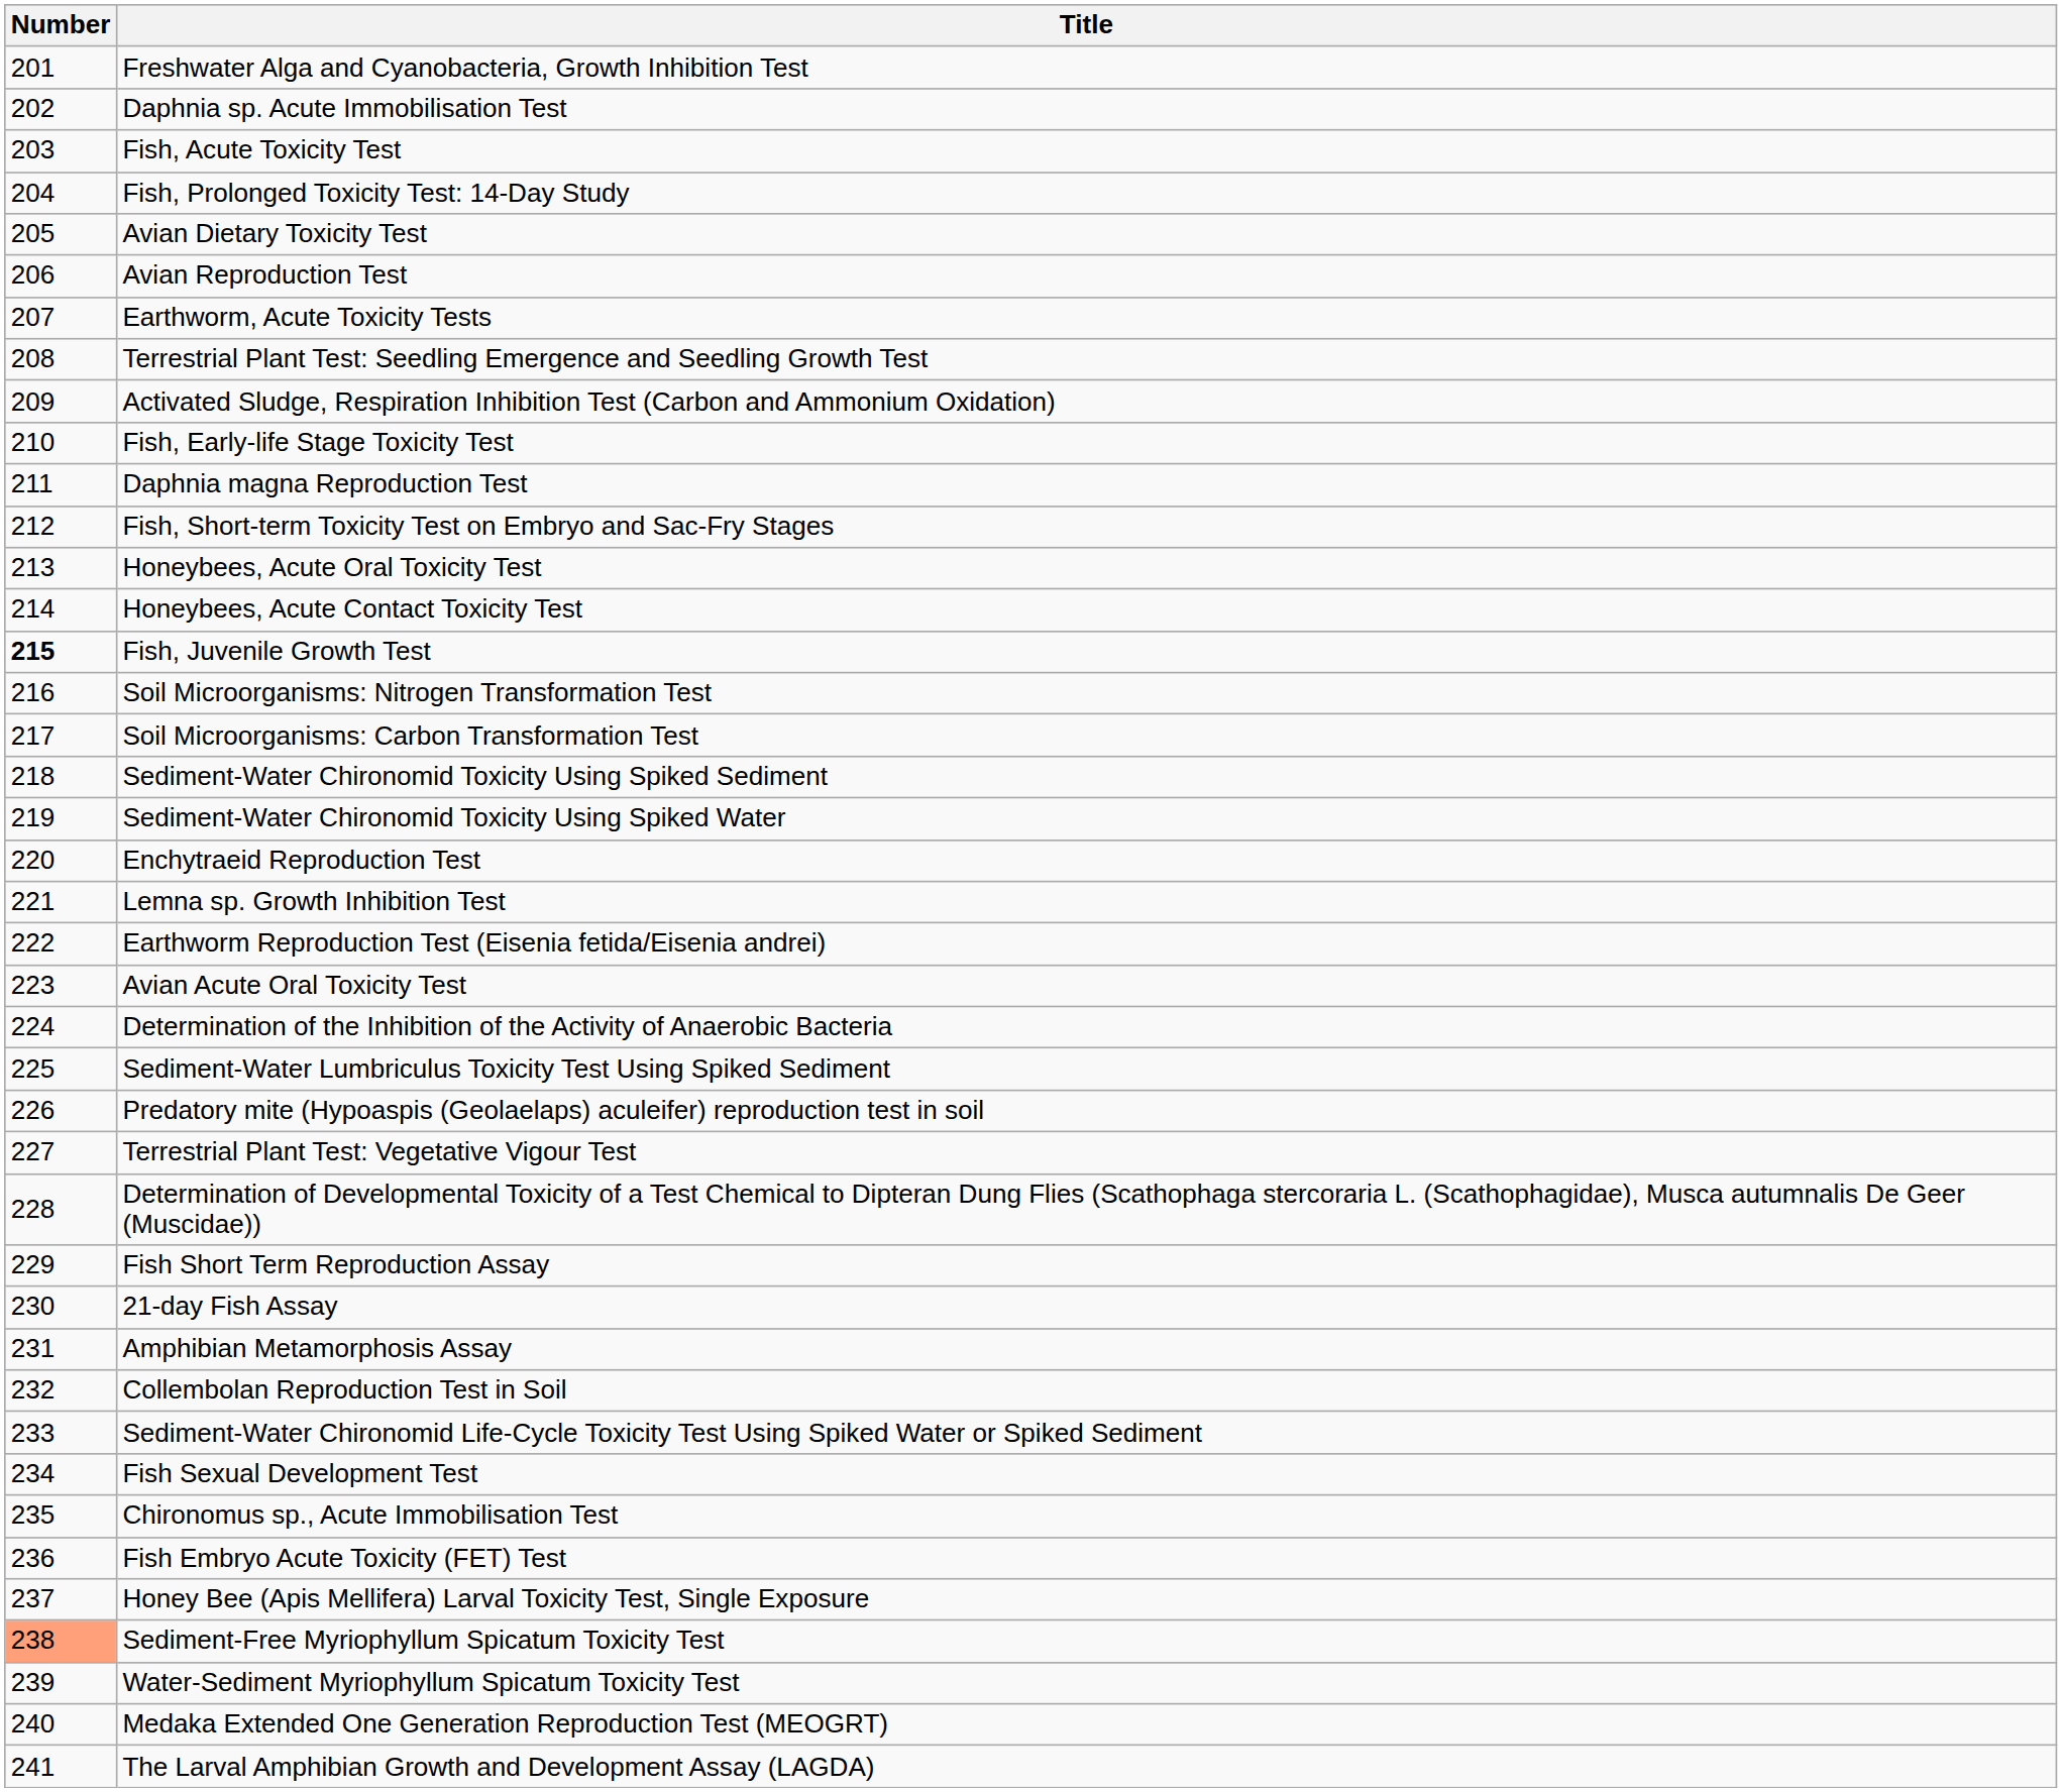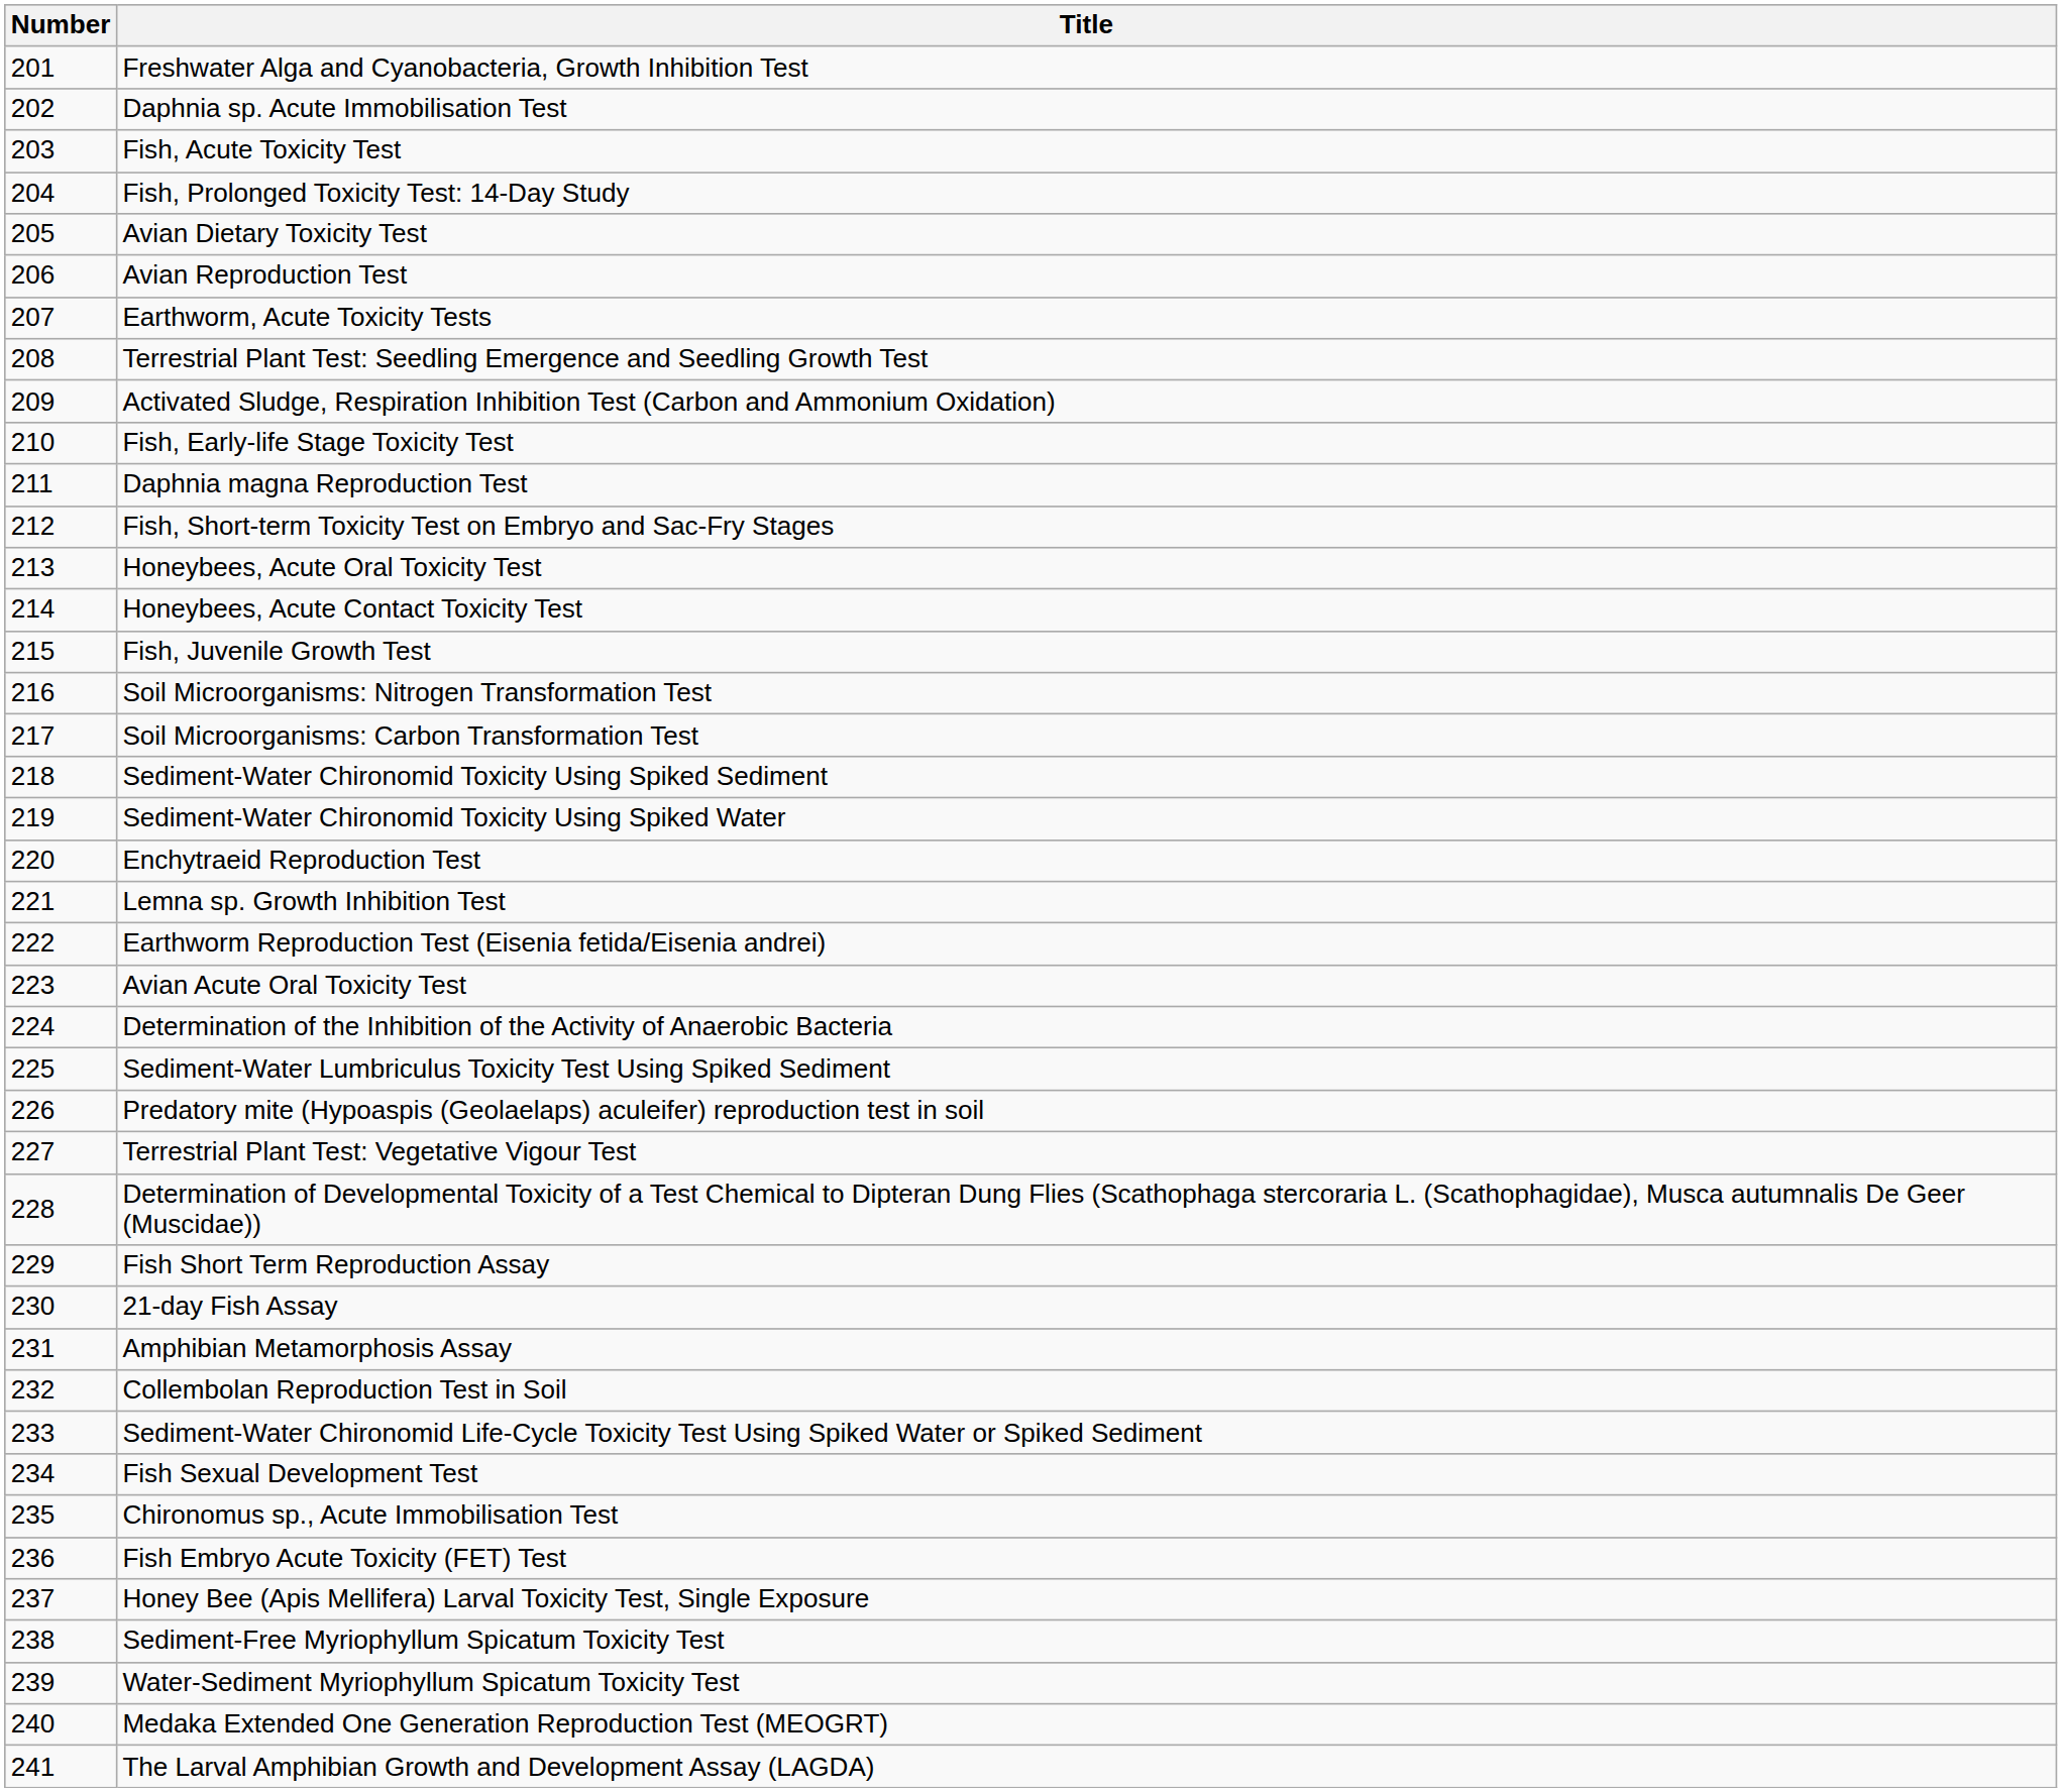Fish, Juvenile Growth Test | Number: bold -> normal
Sediment-Free Myriophyllum Spicatum Toxicity Test | Number: lightsalmon background -> no background
